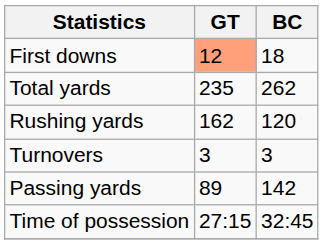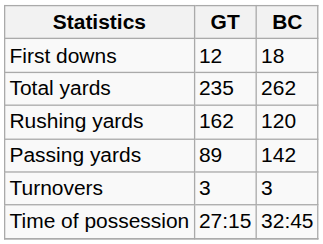First downs | GT: lightsalmon background -> no background
rows swapped: Passing yards <-> Turnovers
